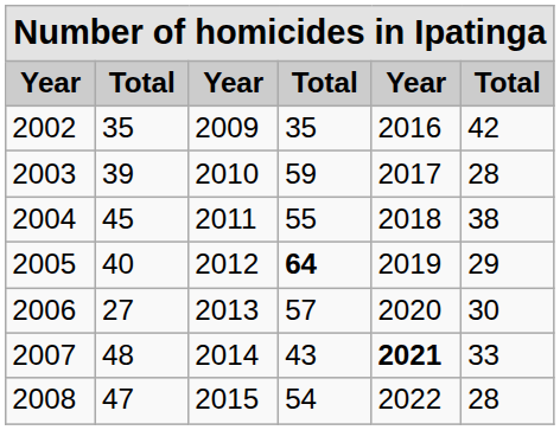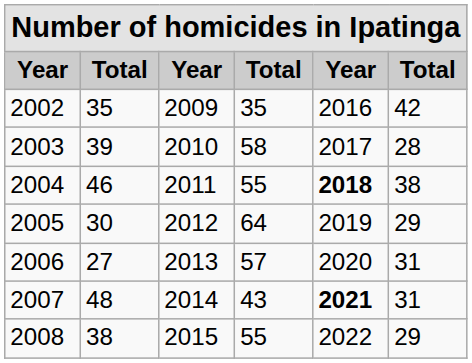2003 | column 4: 59 -> 58
2004 | column 2: 45 -> 46
2004 | column 5: normal -> bold
2005 | column 2: 40 -> 30
2005 | column 4: bold -> normal
2006 | column 6: 30 -> 31
2007 | column 6: 33 -> 31
2008 | column 2: 47 -> 38
2008 | column 4: 54 -> 55
2008 | column 6: 28 -> 29
